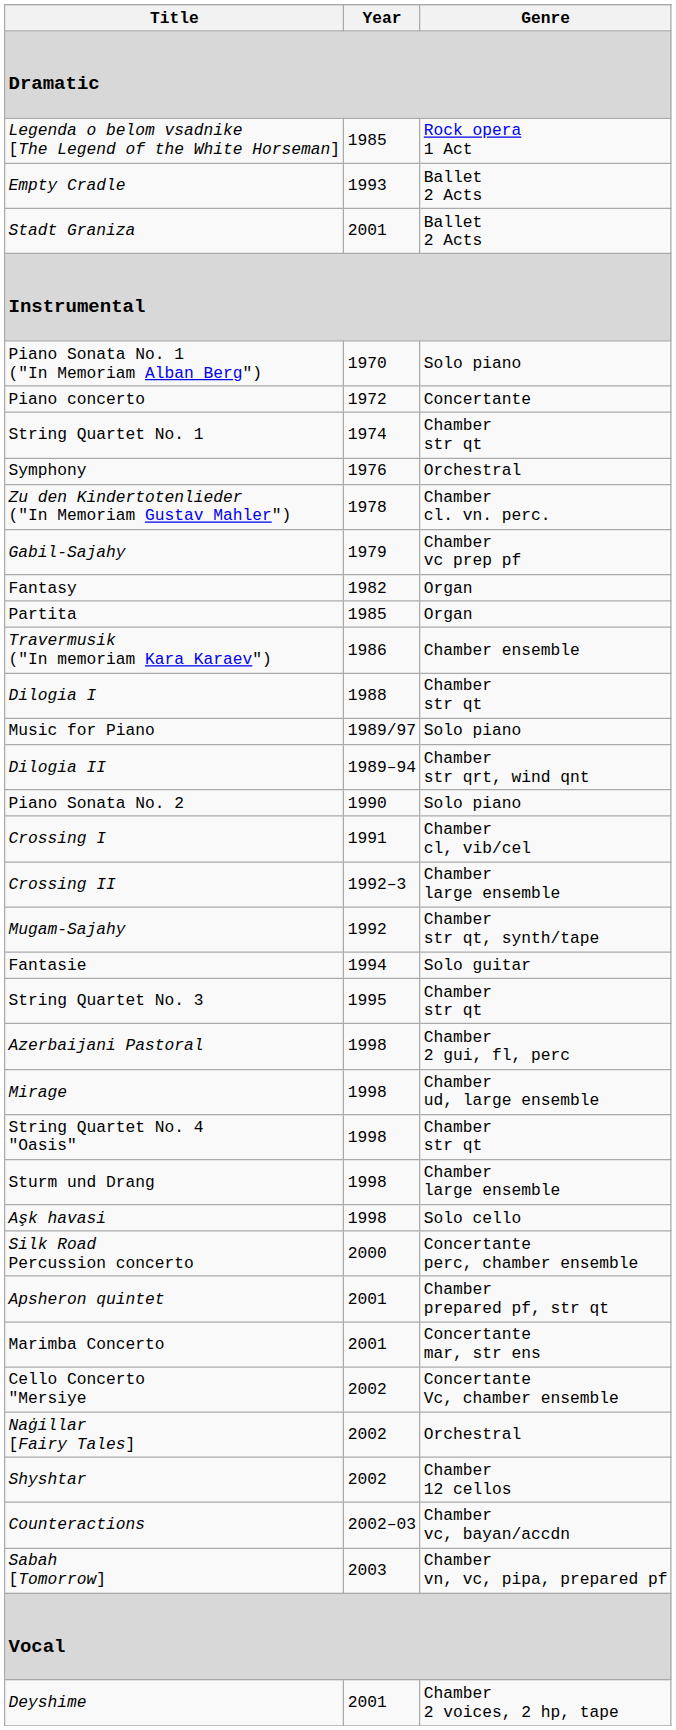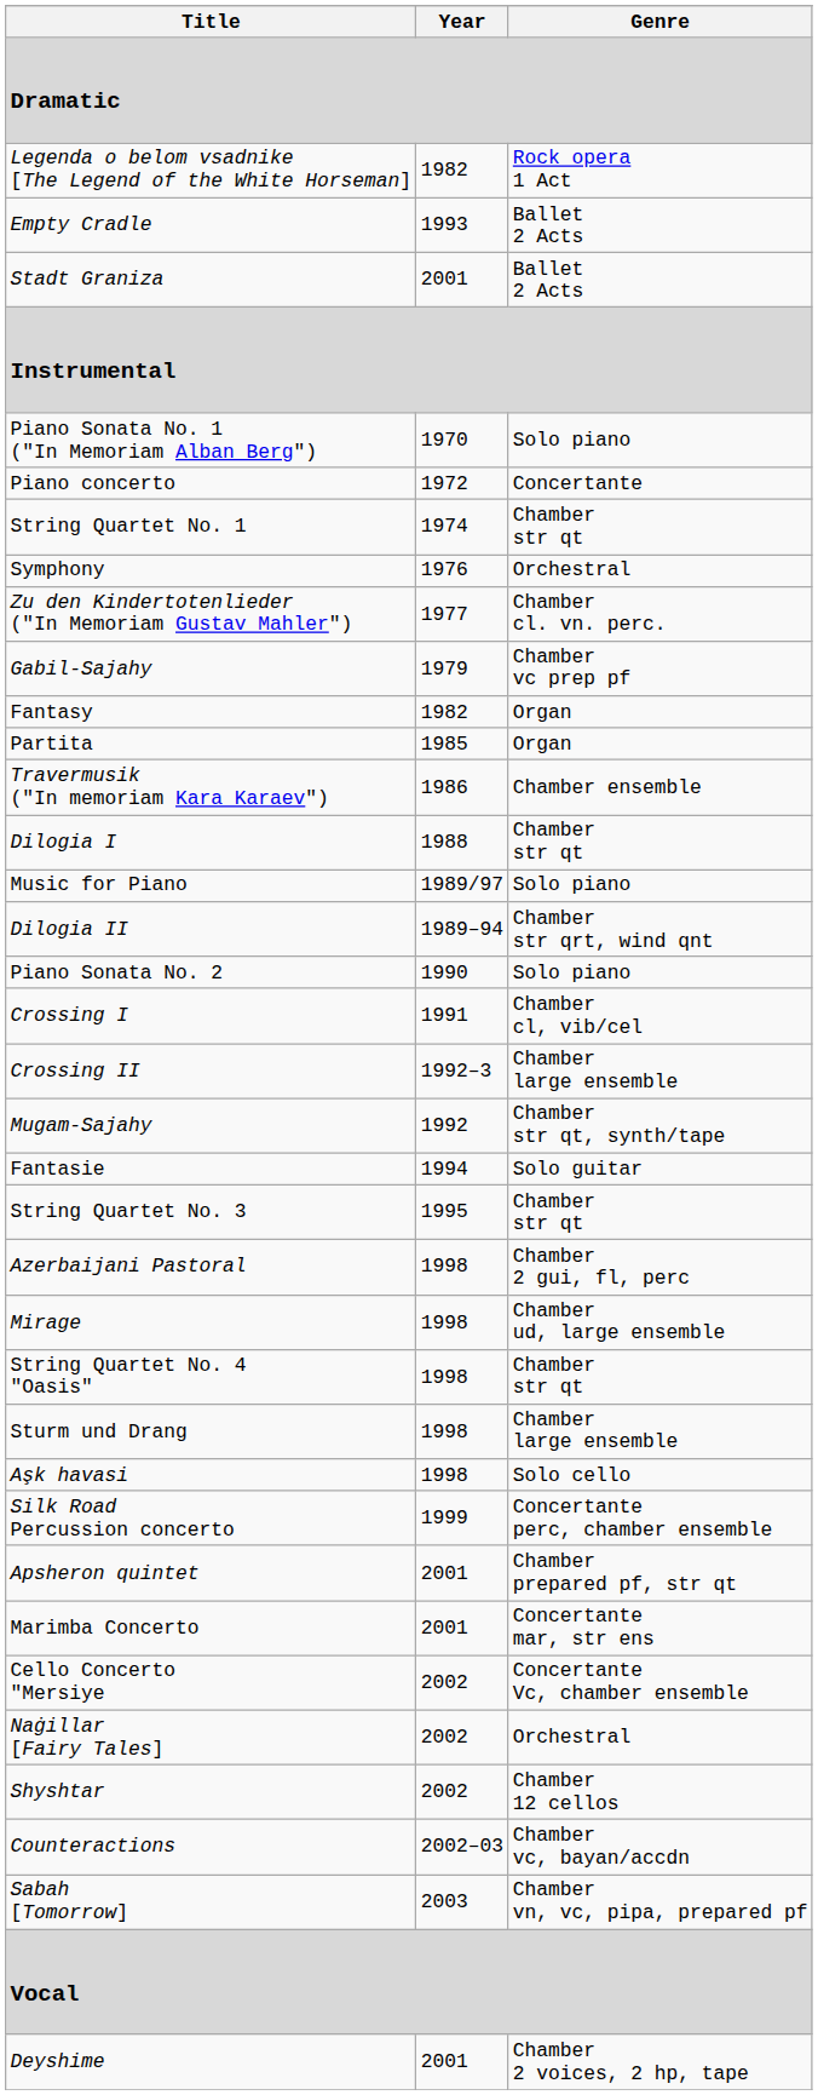Legenda o belom vsadnike [The Legend of the White Horseman] | Year: 1985 -> 1982
Zu den Kindertotenlieder ("In Memoriam Gustav Mahler") | Year: 1978 -> 1977
Silk Road Percussion concerto | Year: 2000 -> 1999
